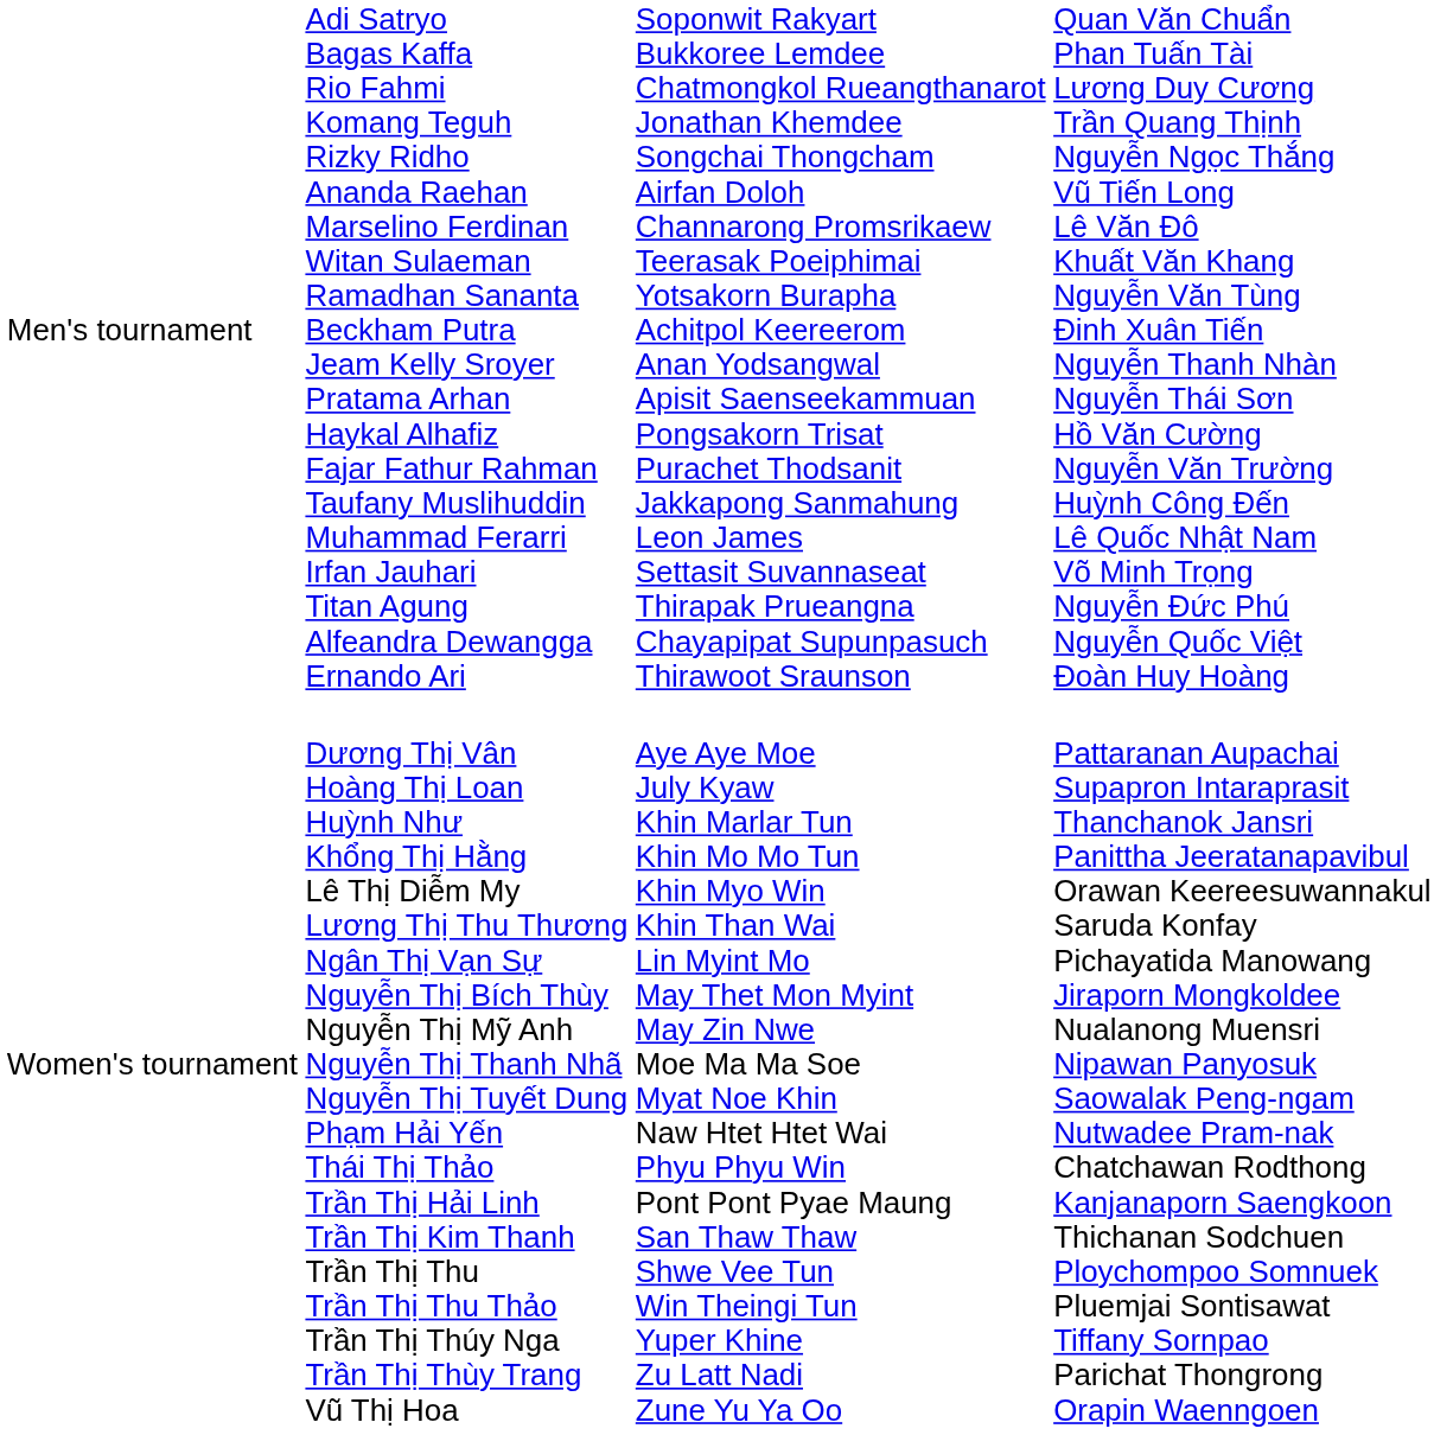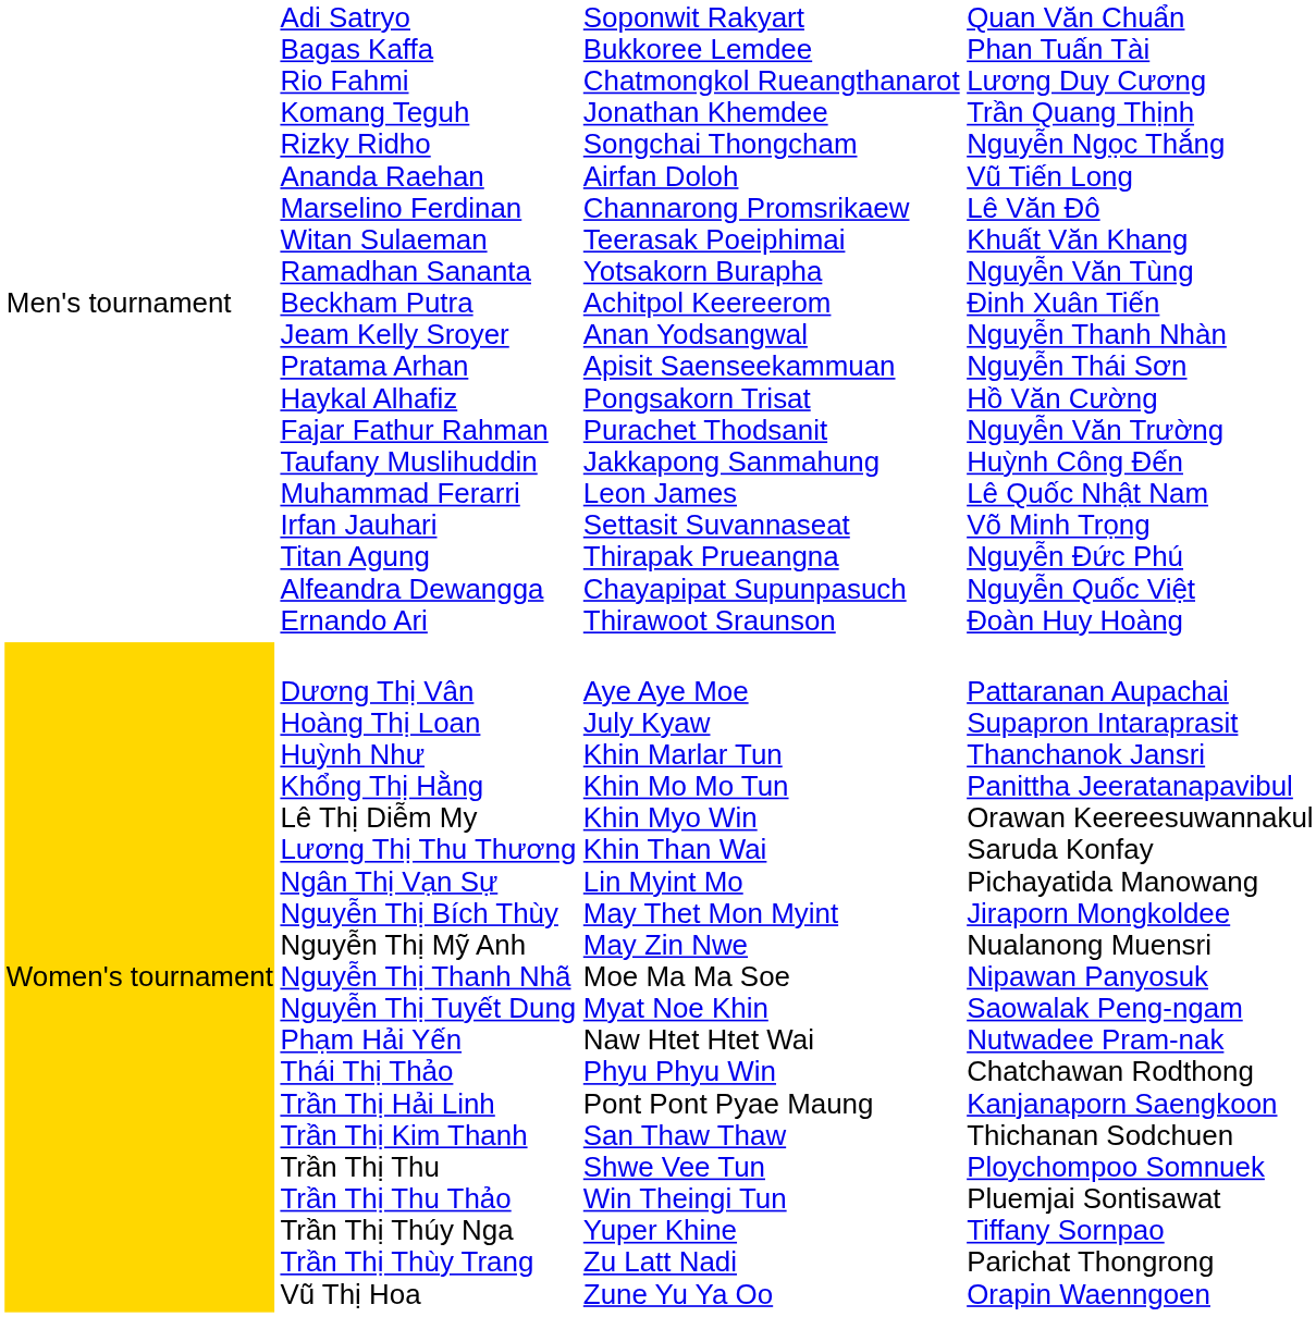Women's tournament | column 1: no background -> gold background
